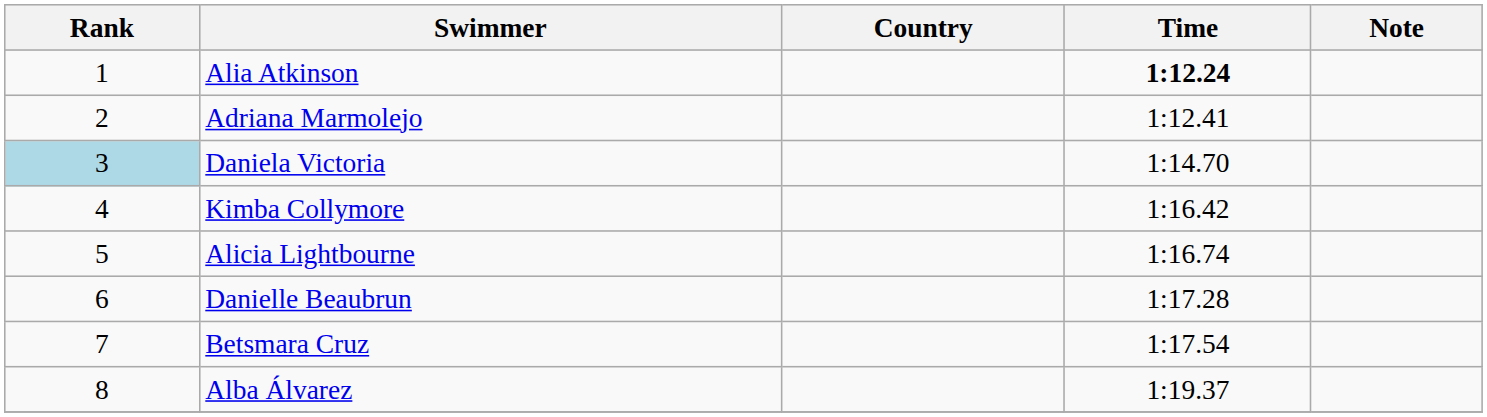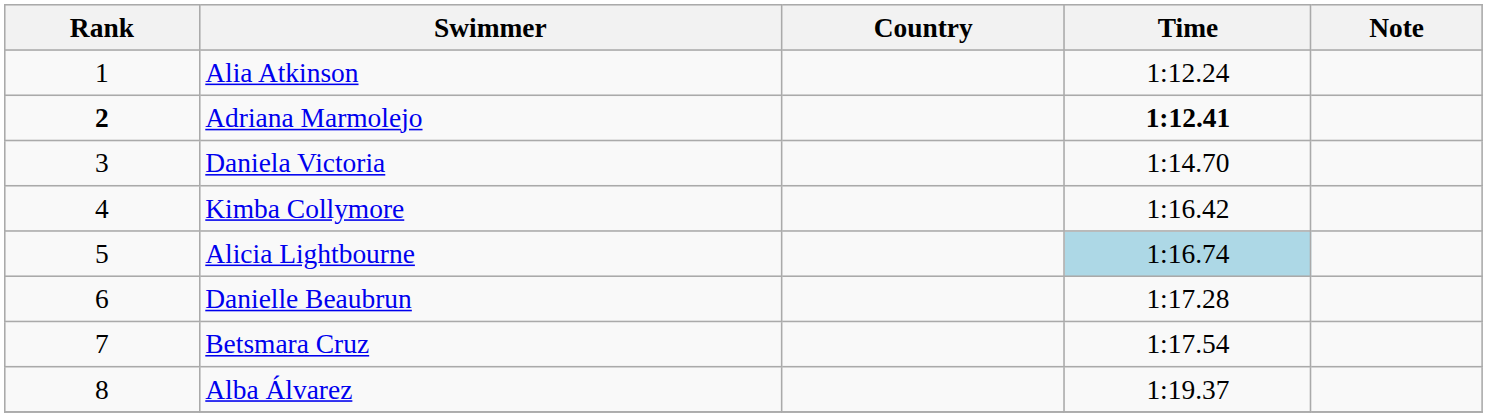Alia Atkinson | Time: bold -> normal
Adriana Marmolejo | Rank: normal -> bold
Adriana Marmolejo | Time: normal -> bold
Daniela Victoria | Rank: lightblue background -> no background
Alicia Lightbourne | Time: no background -> lightblue background
